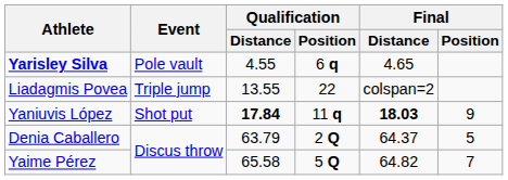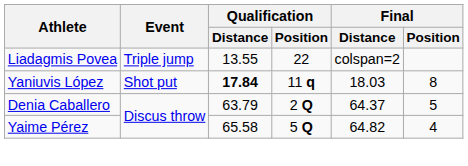- row: Yarisley Silva | Pole vault | 4.55 | 6 q | 4.65
Yaniuvis López | Final / Distance: bold -> normal
Yaniuvis López | Final / Position: 9 -> 8
Yaime Pérez | Final / Position: 7 -> 4
